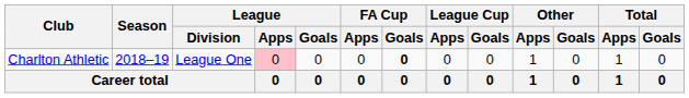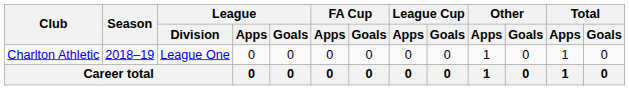Charlton Athletic | League / Apps: pink background -> no background
Charlton Athletic | FA Cup / Goals: bold -> normal
